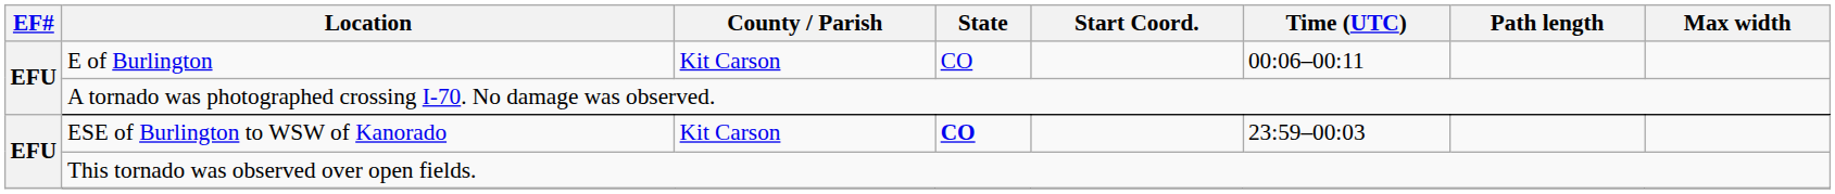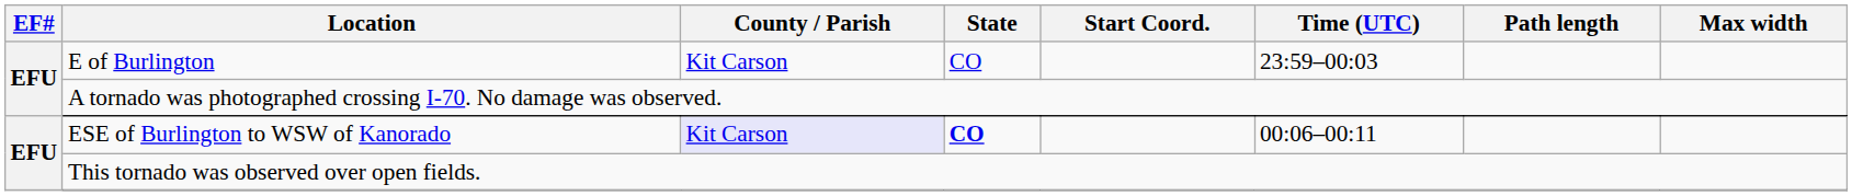E of Burlington | Time (UTC): 00:06–00:11 -> 23:59–00:03
ESE of Burlington to WSW of Kanorado | County / Parish: no background -> lavender background
ESE of Burlington to WSW of Kanorado | Time (UTC): 23:59–00:03 -> 00:06–00:11
